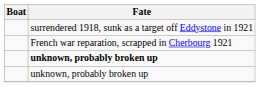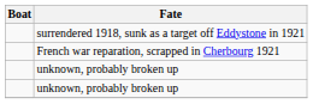row 4 | Fate: bold -> normal
